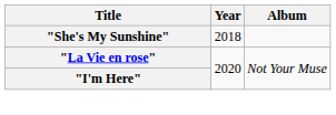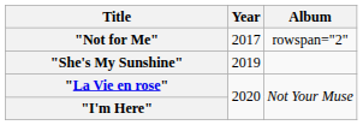+ row: "Not for Me" | 2017 | rowspan="2"
"She's My Sunshine" | Year: 2018 -> 2019
